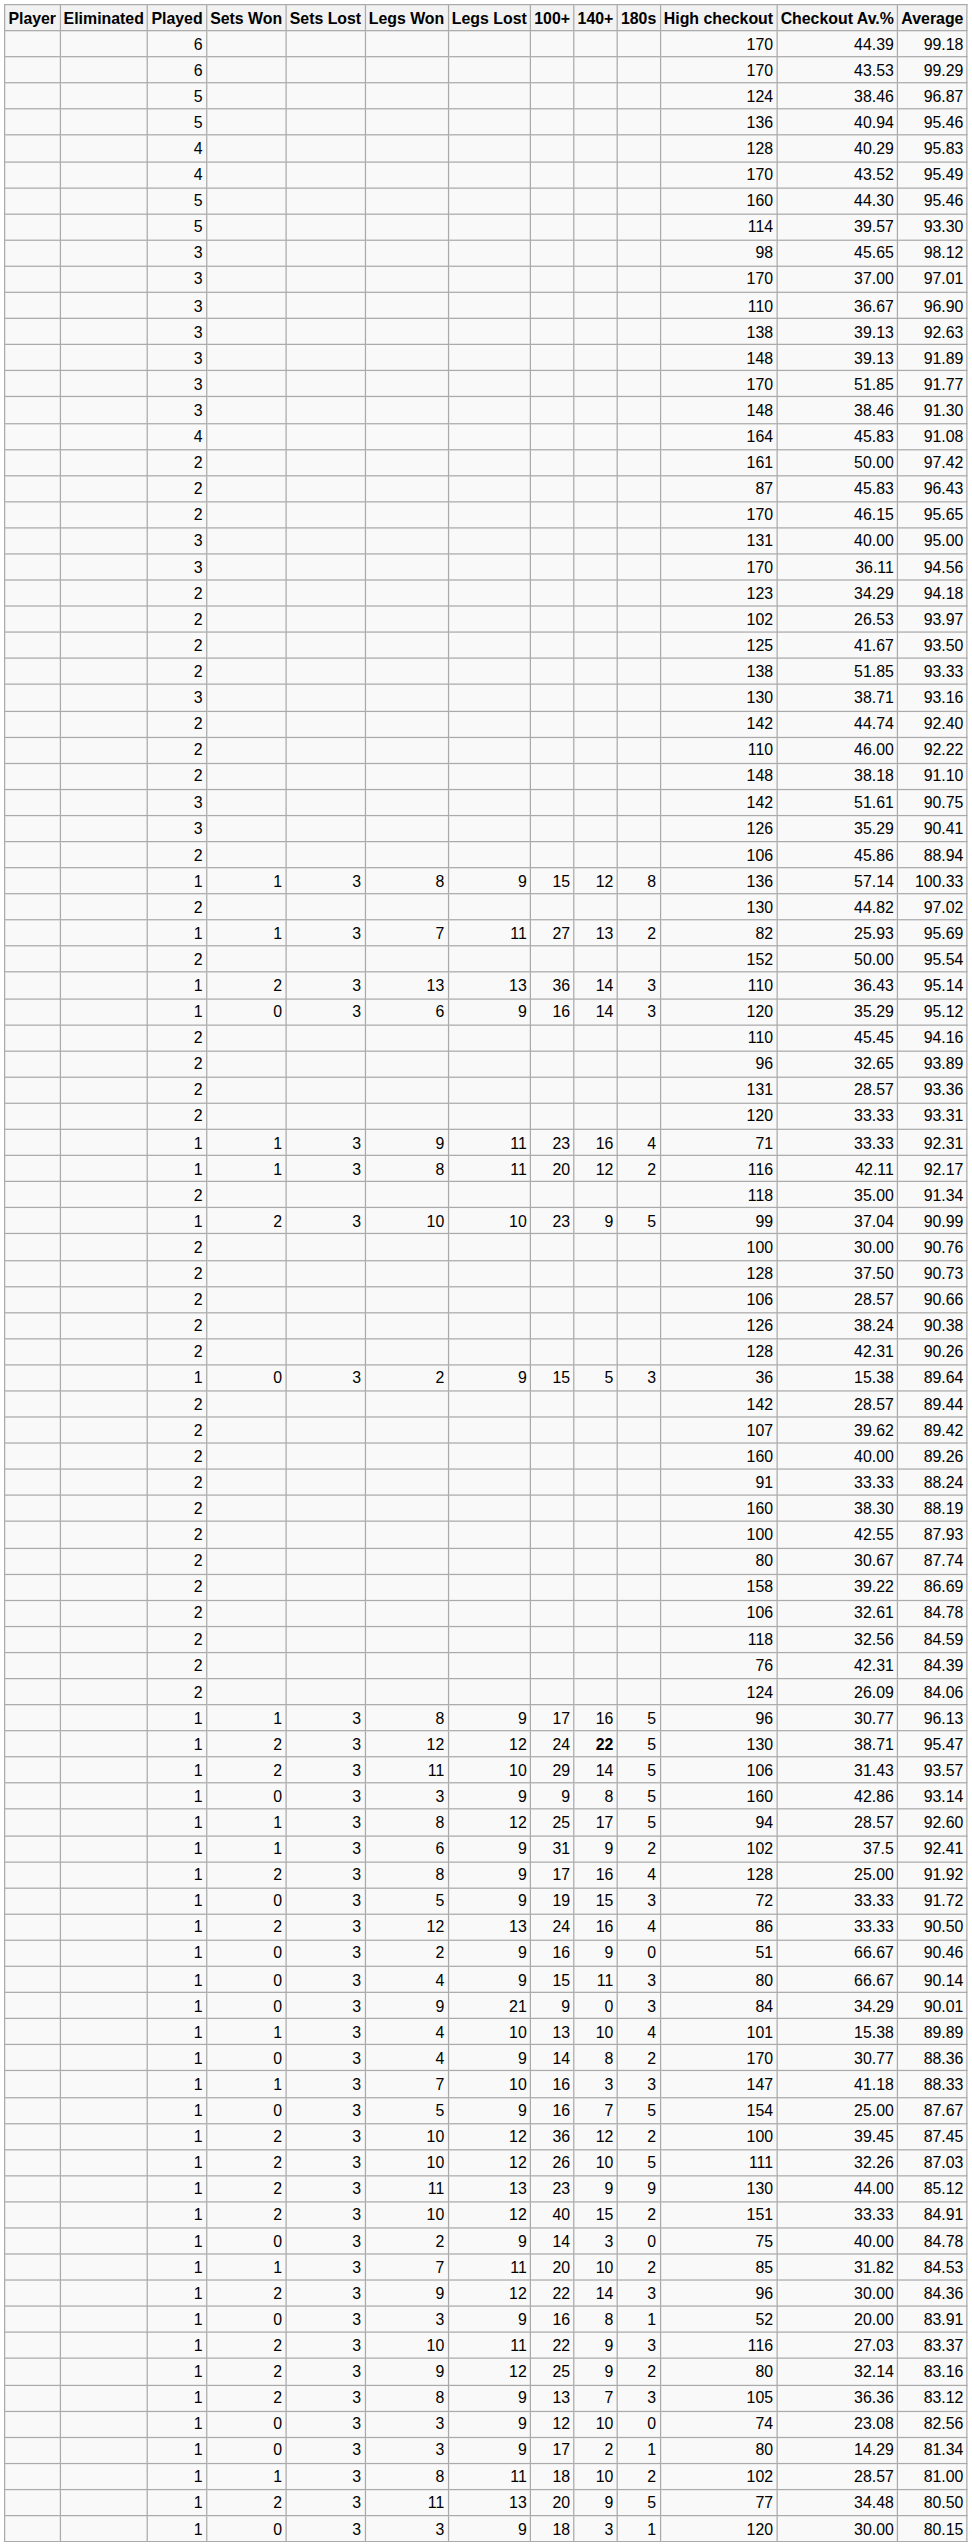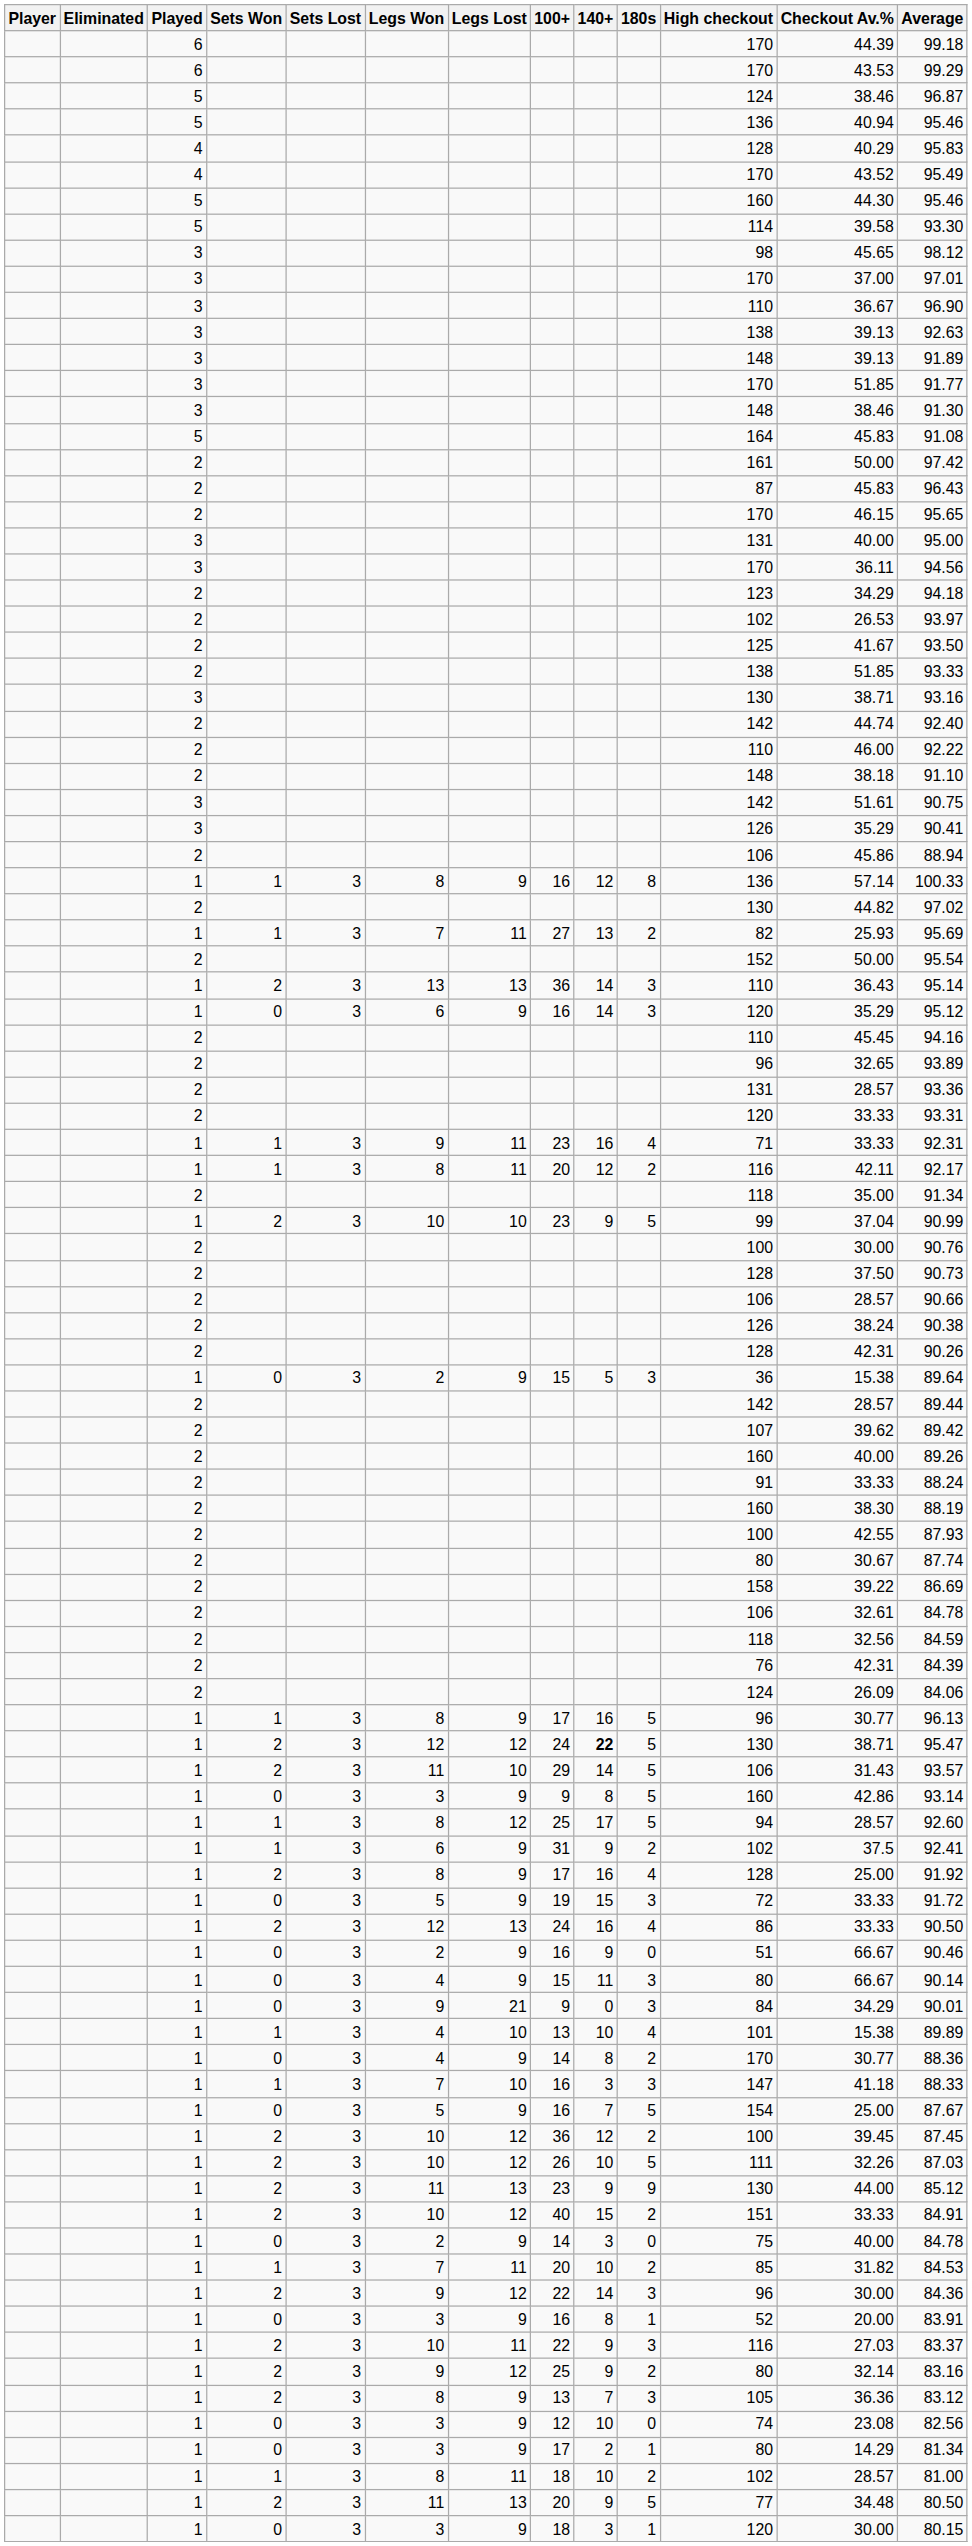row 9 | Checkout Av.%: 39.57 -> 39.58
row 17 | Played: 4 -> 5
row 34 | 100+: 15 -> 16
